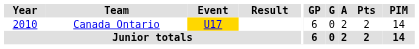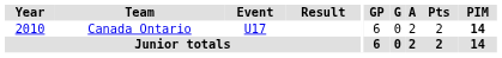Canada Ontario | Event: gold background -> no background
Canada Ontario | PIM: normal -> bold
